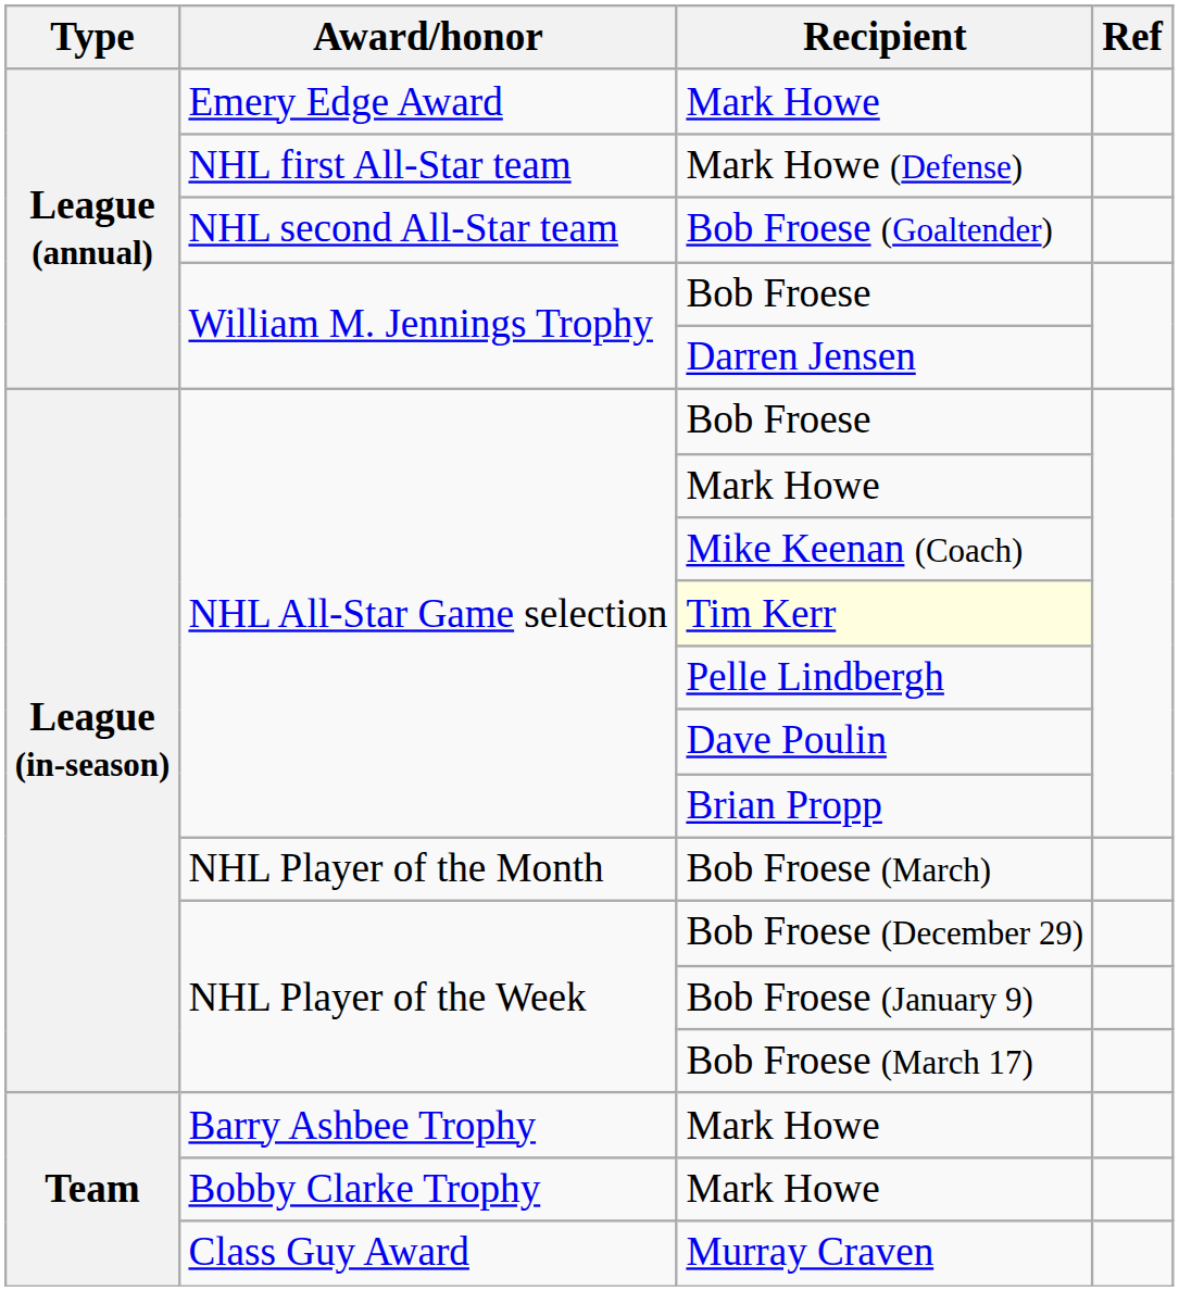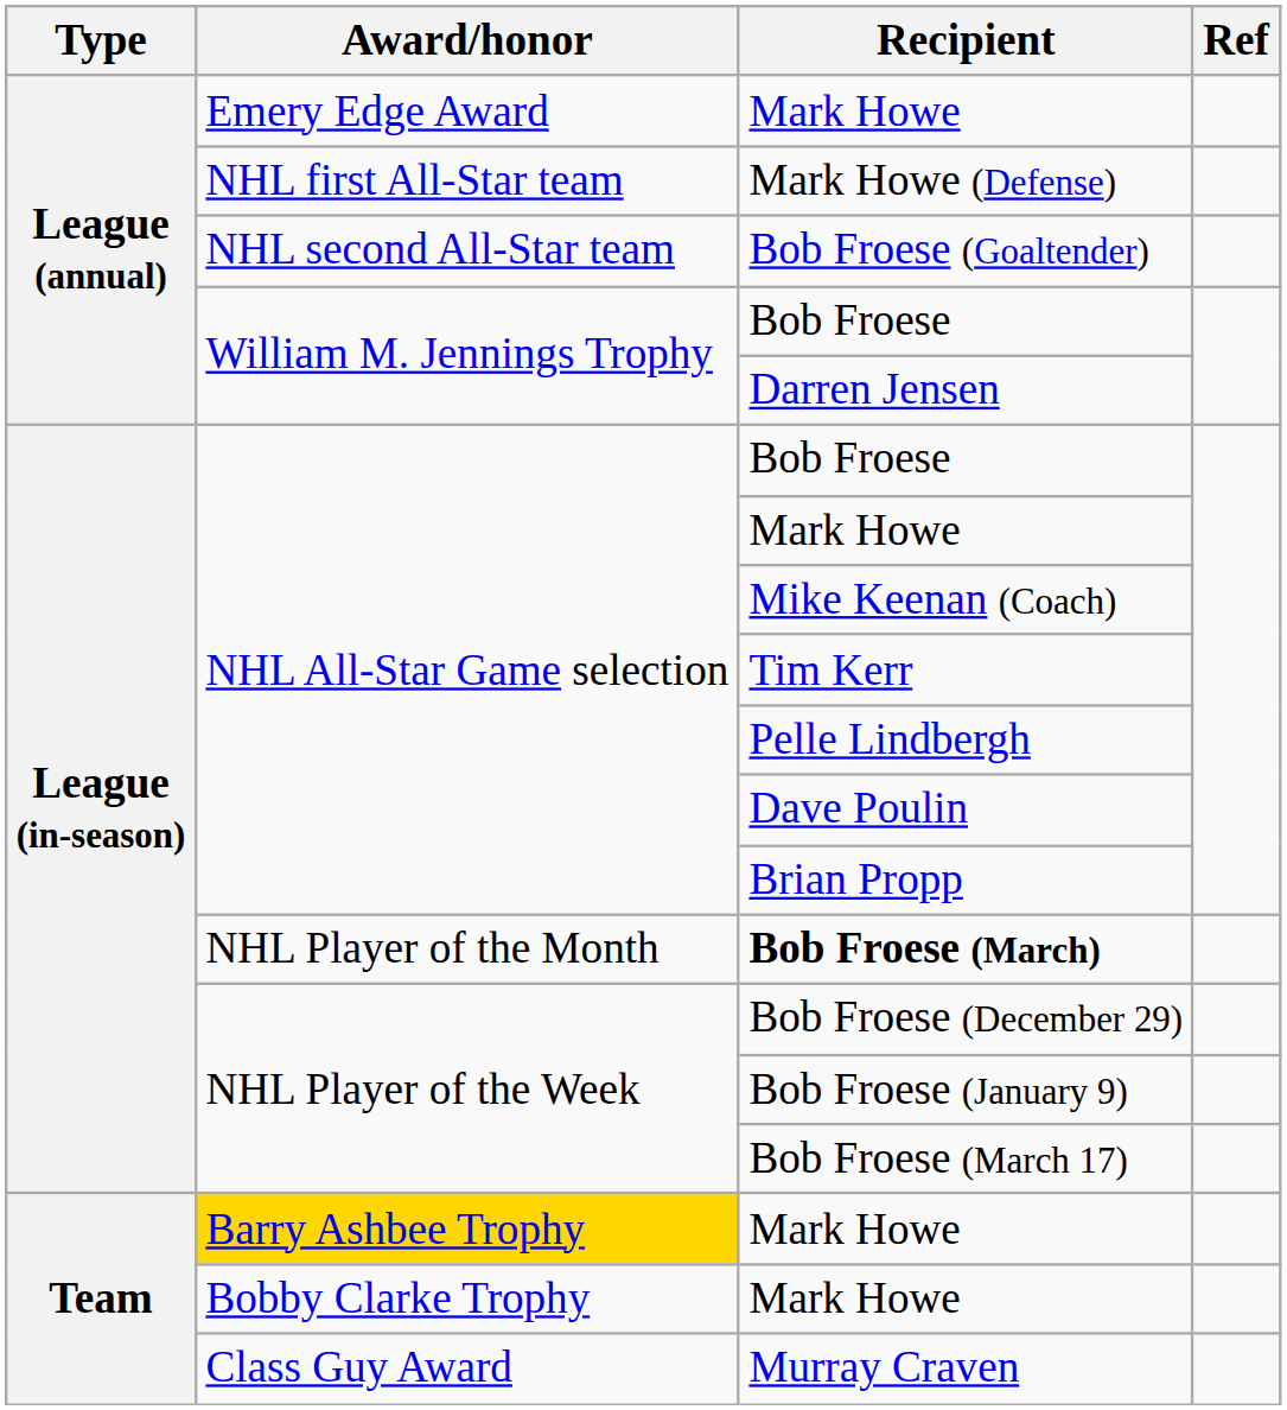Tim Kerr | Recipient: lightyellow background -> no background
Bob Froese (March) | Recipient: normal -> bold
Barry Ashbee Trophy / Mark Howe | Award/honor: no background -> gold background
